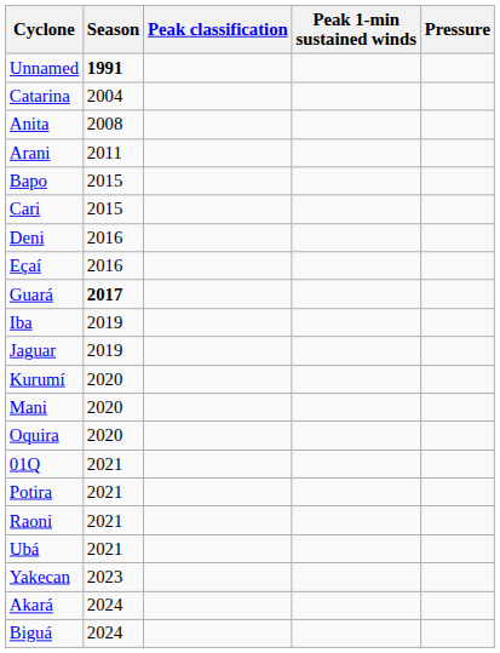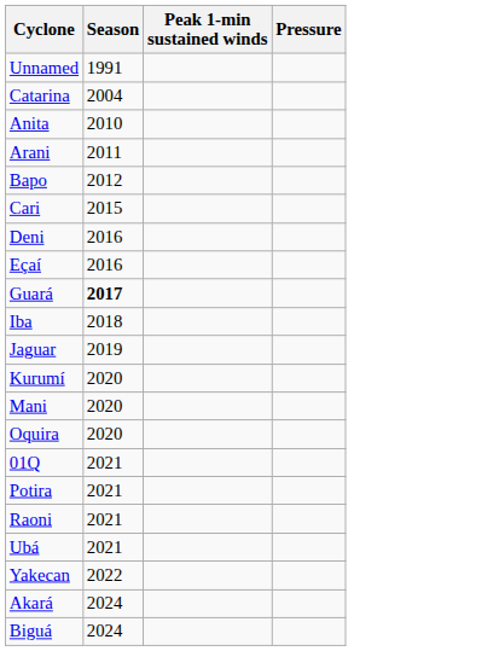- column: Peak classification
Unnamed | Season: bold -> normal
Anita | Season: 2008 -> 2010
Bapo | Season: 2015 -> 2012
Iba | Season: 2019 -> 2018
Yakecan | Season: 2023 -> 2022
